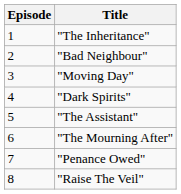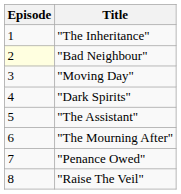"Bad Neighbour" | Episode: no background -> lightyellow background
